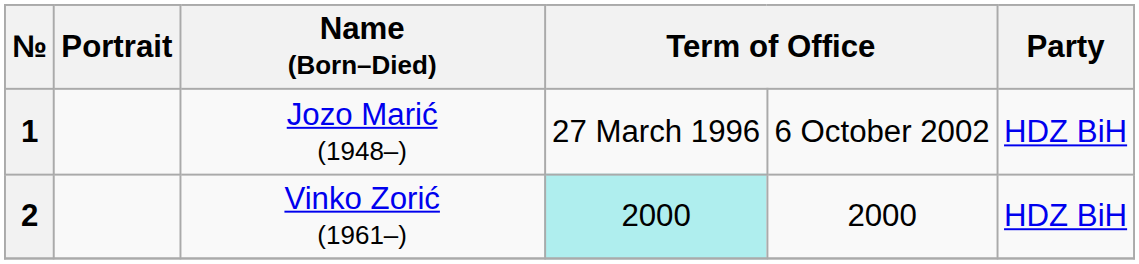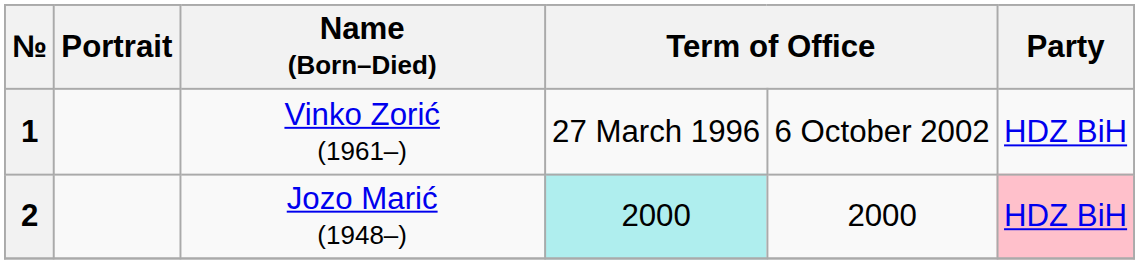1 | Name (Born–Died): Jozo Marić (1948–) -> Vinko Zorić (1961–)
2 | Name (Born–Died): Vinko Zorić (1961–) -> Jozo Marić (1948–)
2 | Party: no background -> pink background
